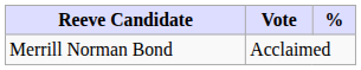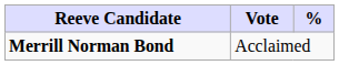Merrill Norman Bond | Reeve Candidate: normal -> bold
